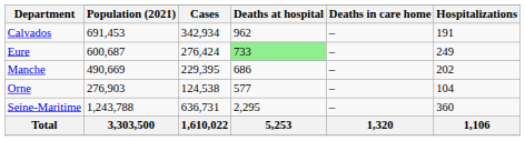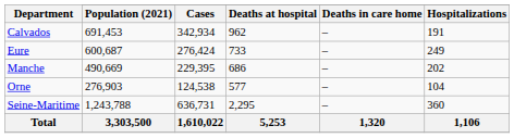Eure | Deaths at hospital: lightgreen background -> no background
